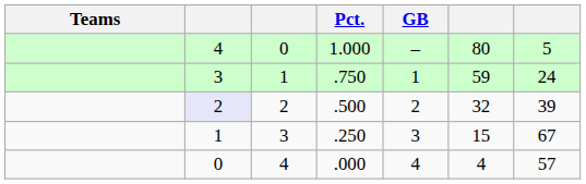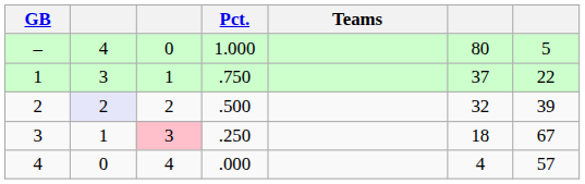columns swapped: Teams <-> GB
row 3 | column 6: 59 -> 37
row 3 | column 7: 24 -> 22
row 5 | column 3: no background -> pink background
row 5 | column 6: 15 -> 18
